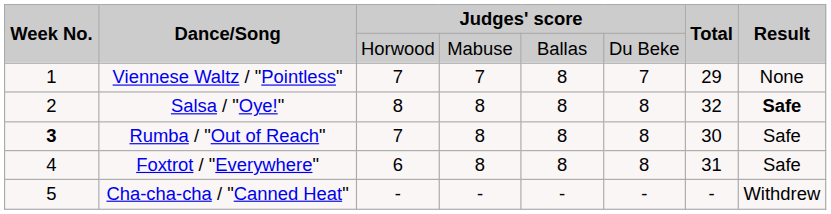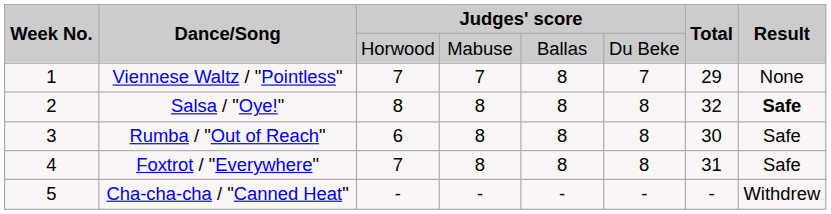Rumba / "Out of Reach" | Week No.: bold -> normal
Rumba / "Out of Reach" | column 3: 7 -> 6
Foxtrot / "Everywhere" | column 3: 6 -> 7
